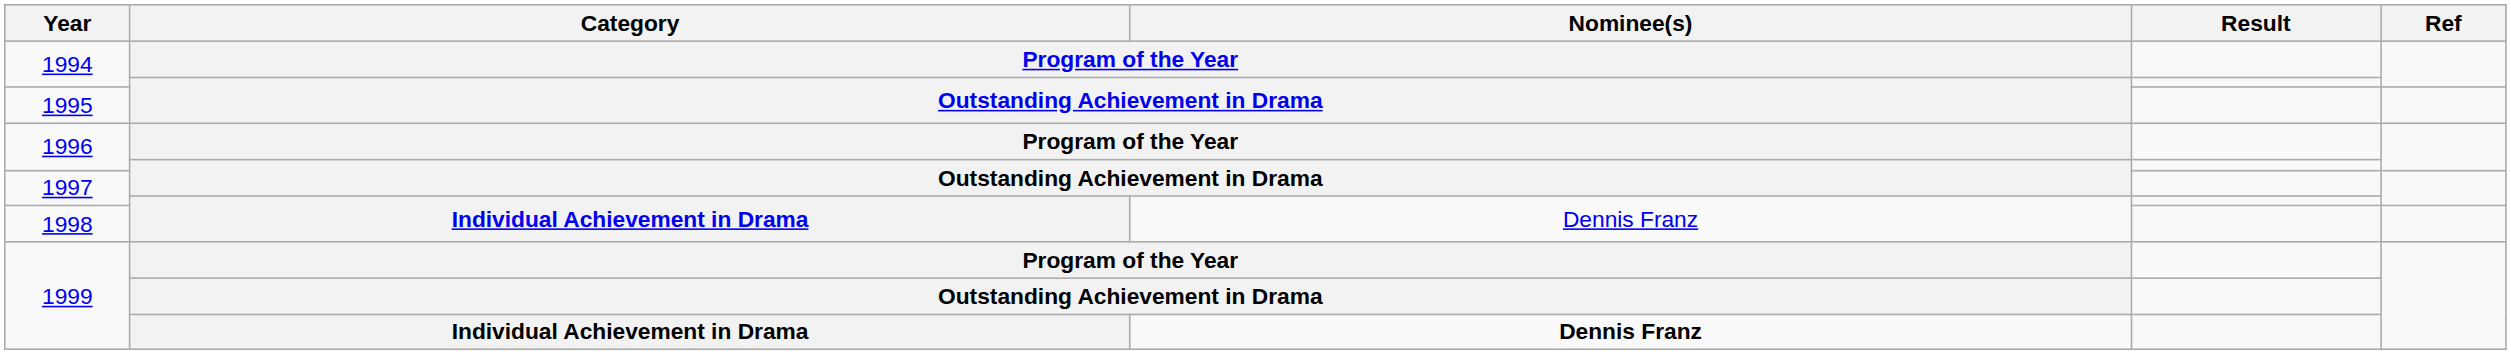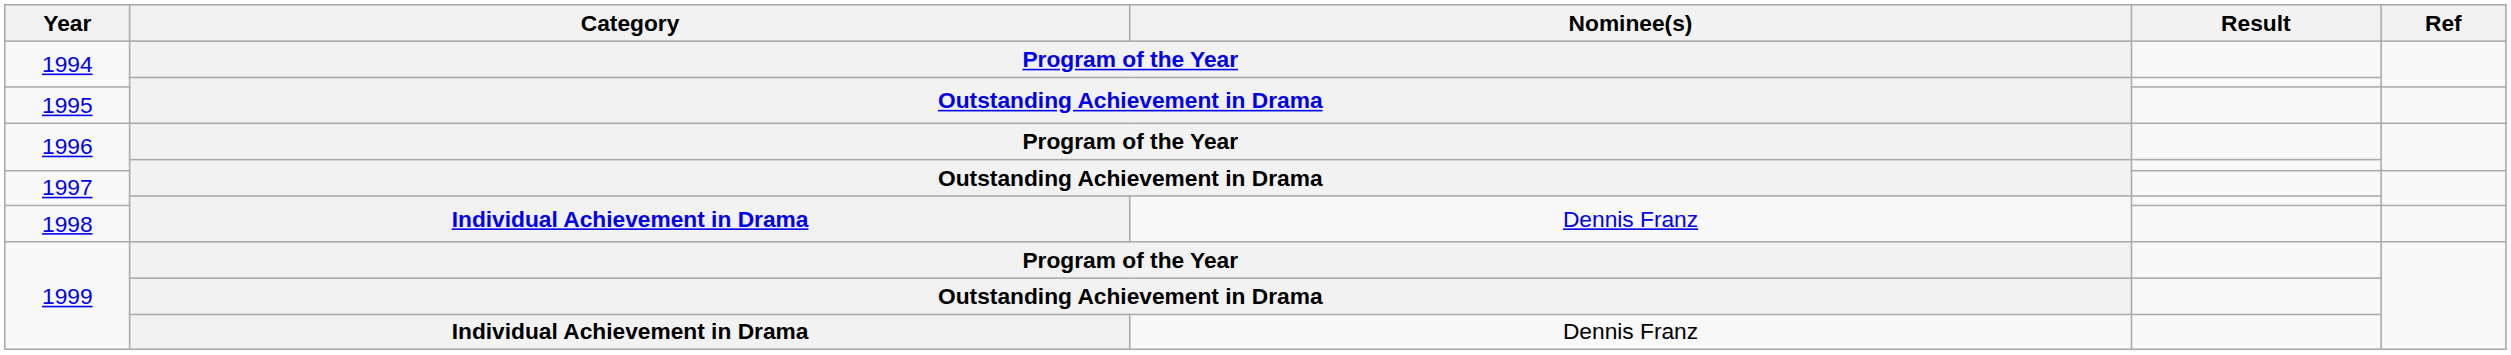1999 / Individual Achievement in Drama | Nominee(s): bold -> normal
